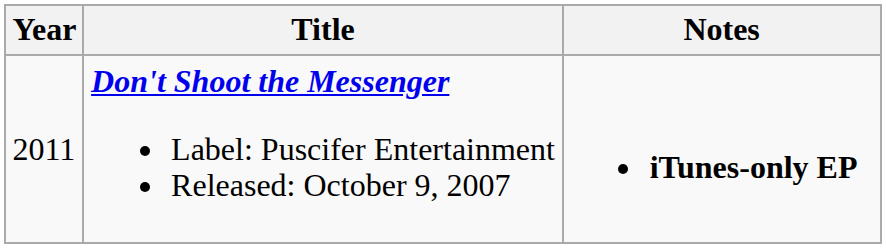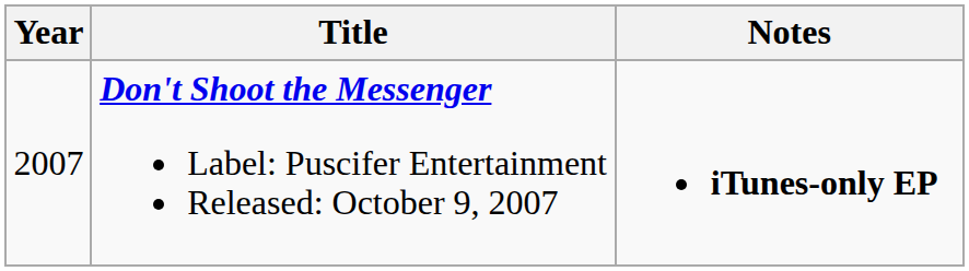row 2 | Year: 2011 -> 2007
